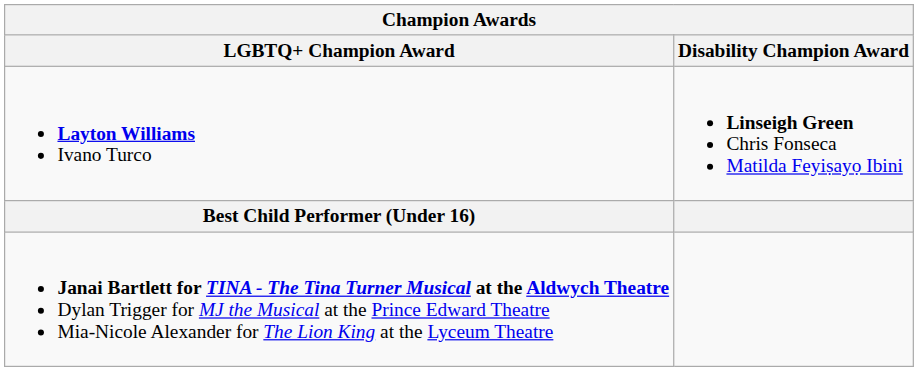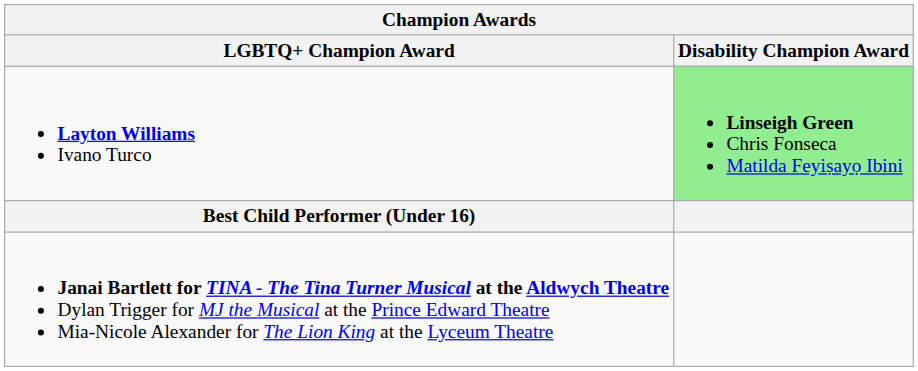Layton Williams Ivano Turco | Disability Champion Award: no background -> lightgreen background
